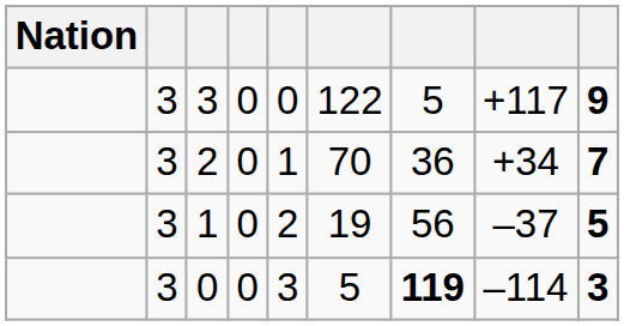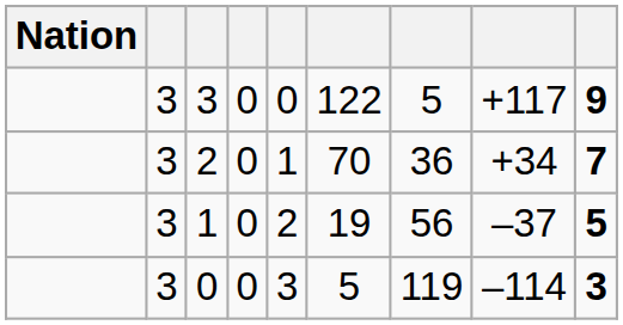row 5 | column 7: bold -> normal
